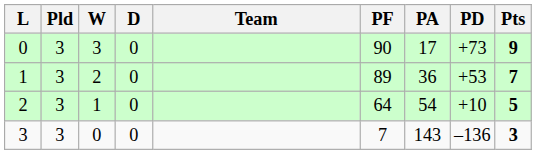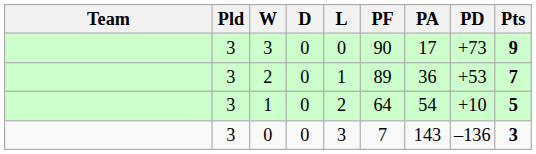columns swapped: Team <-> L
